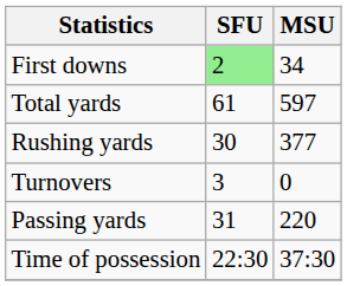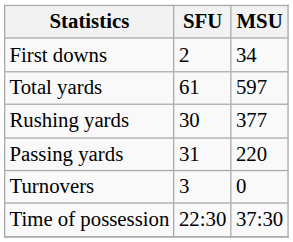First downs | SFU: lightgreen background -> no background
rows swapped: Passing yards <-> Turnovers
